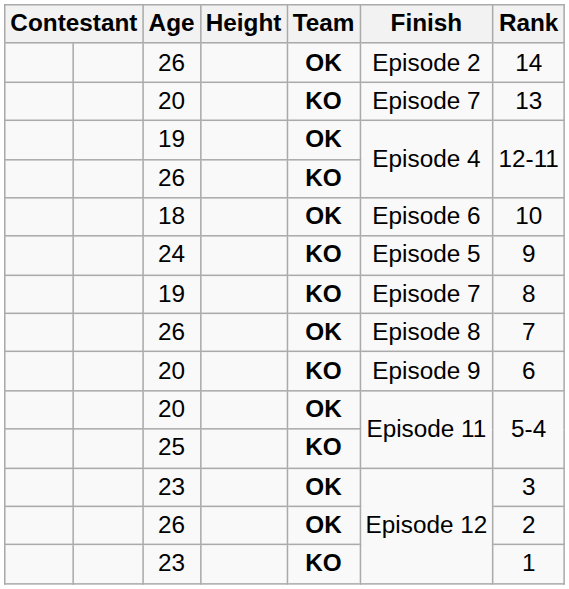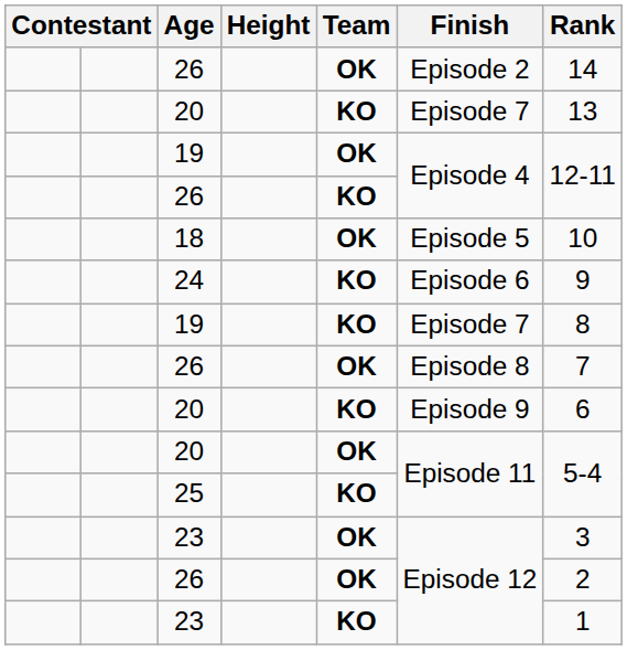18 | Finish: Episode 6 -> Episode 5
24 | Finish: Episode 5 -> Episode 6
